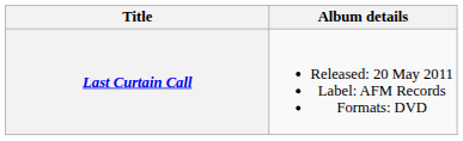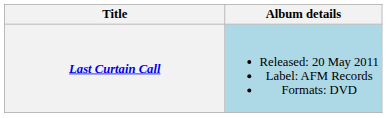Last Curtain Call | Album details: no background -> lightblue background
